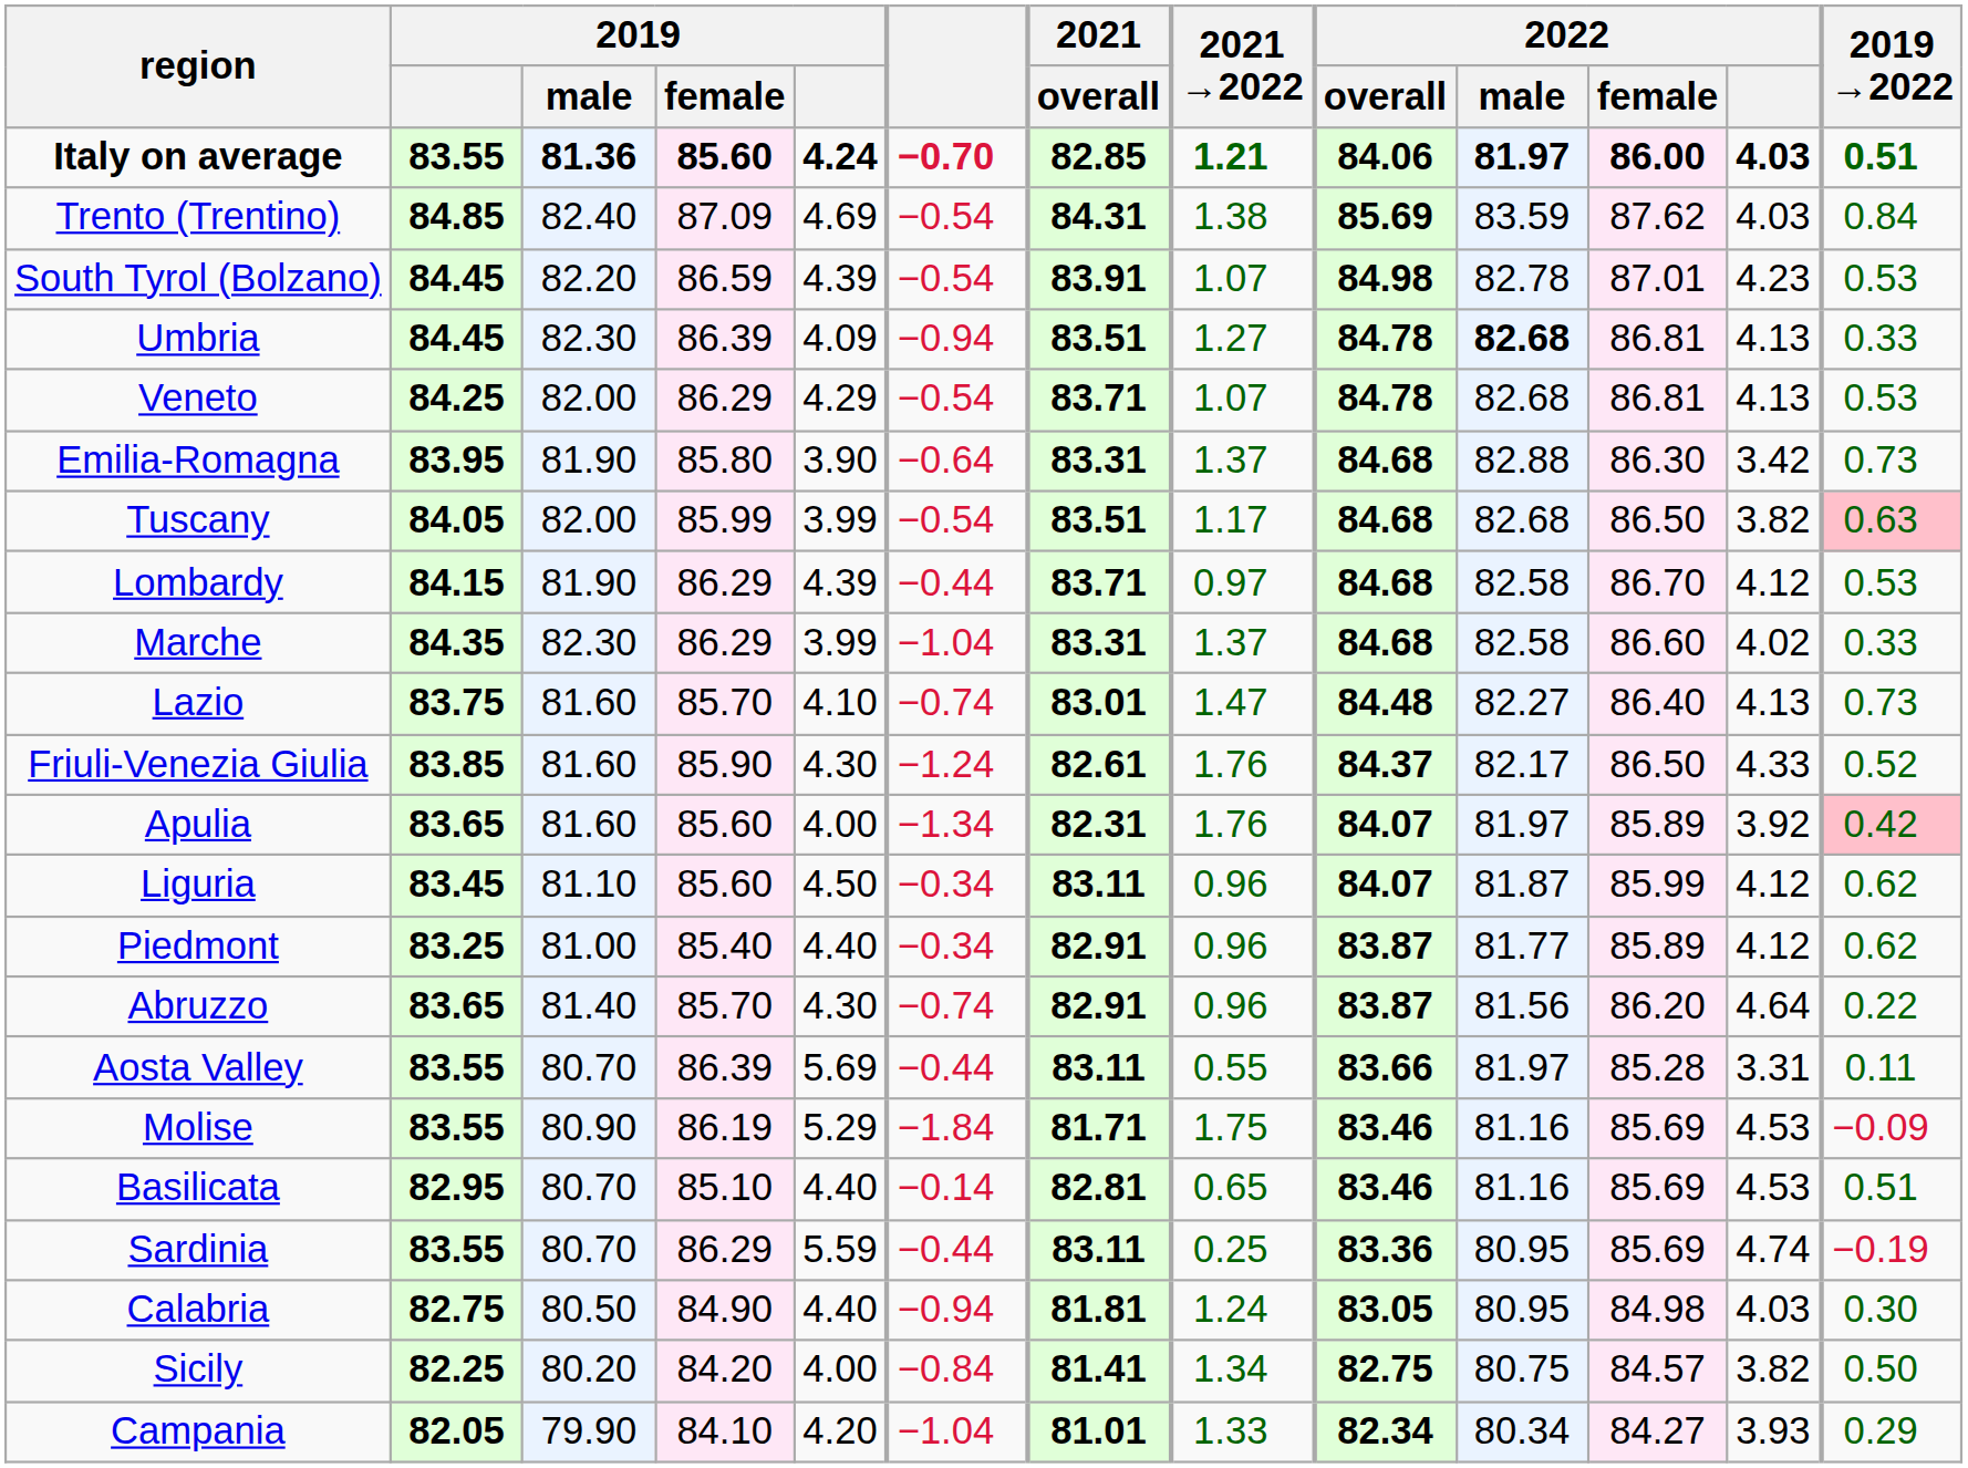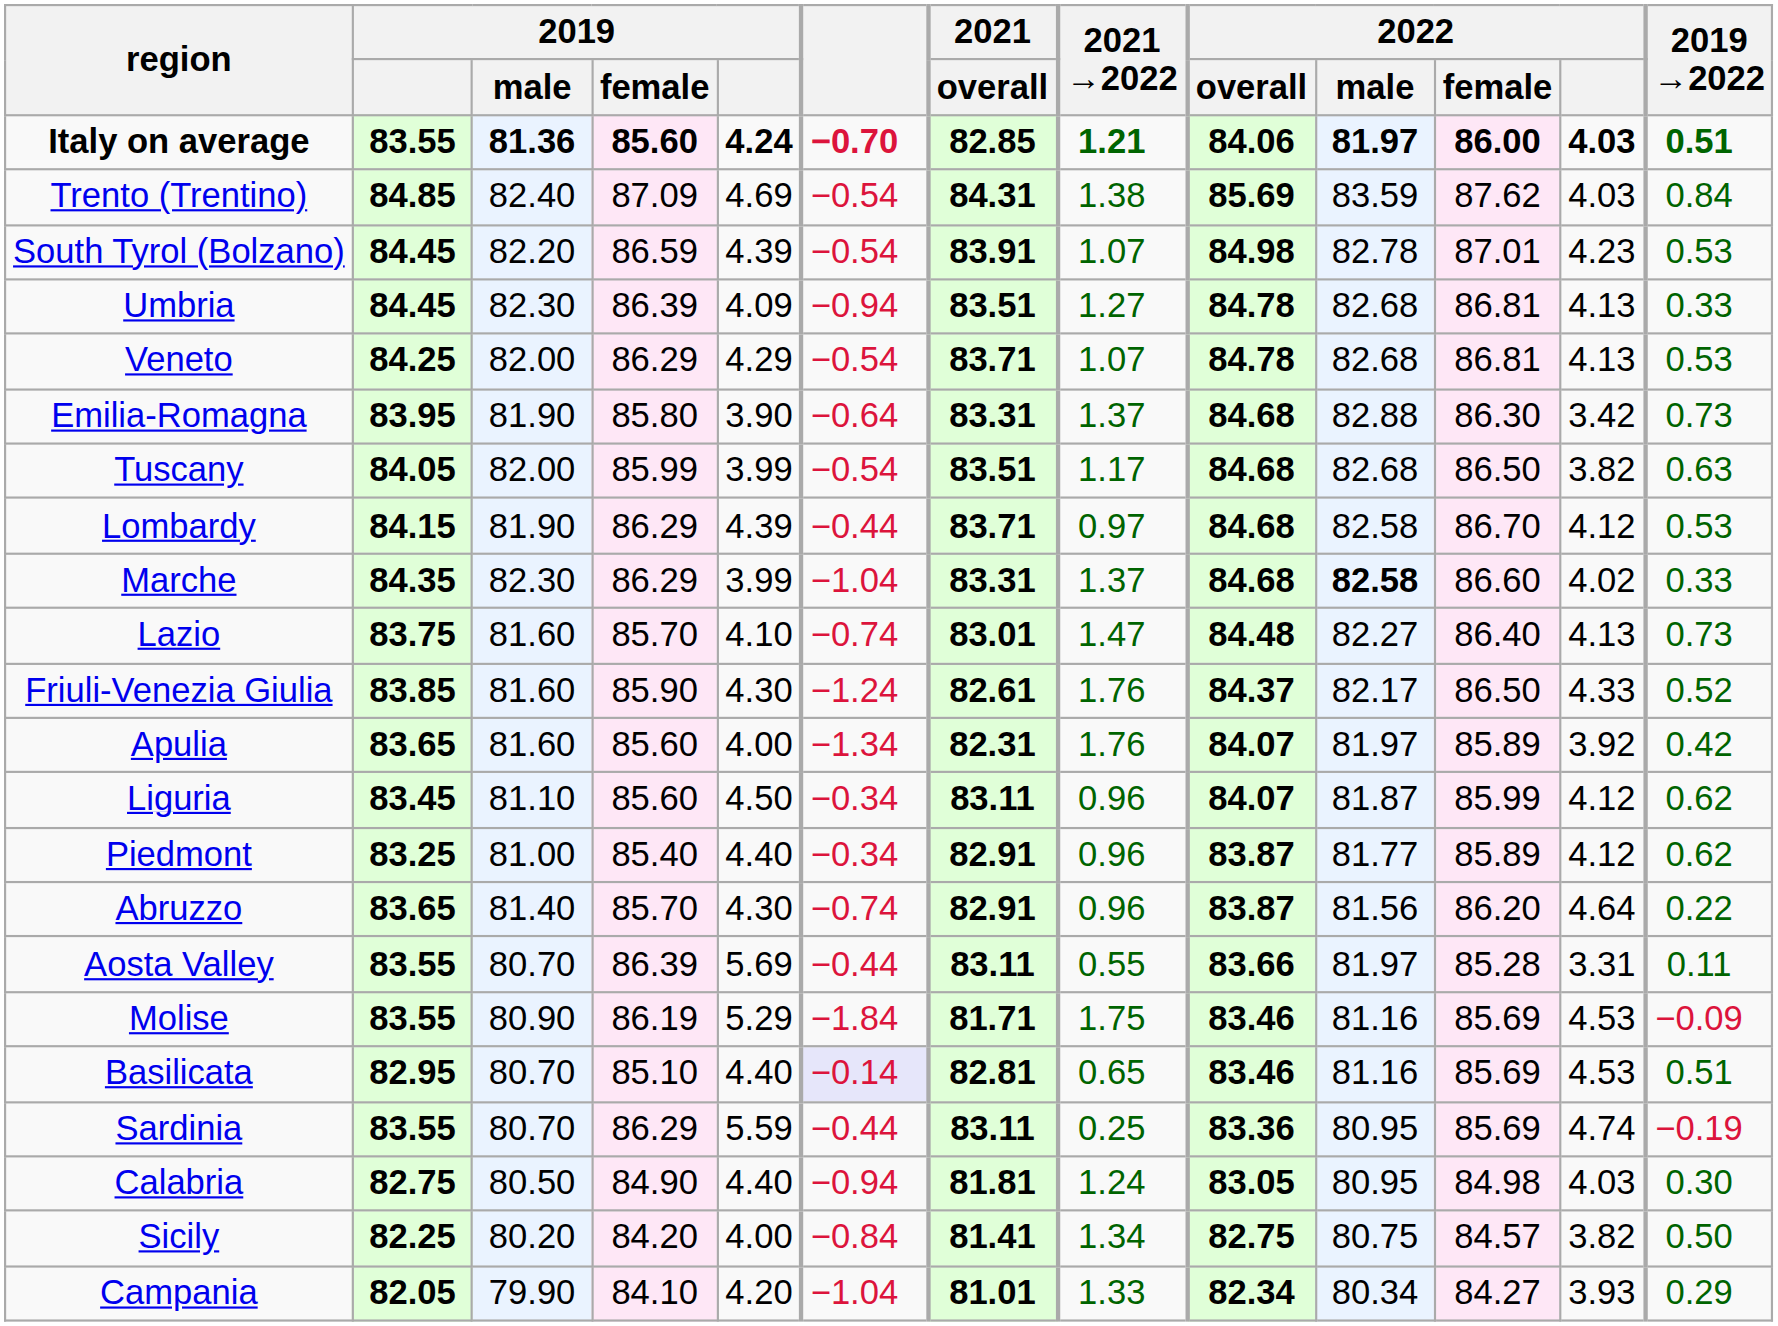Umbria | 2022 / male: bold -> normal
Tuscany | 2019 →2022: pink background -> no background
Marche | 2022 / male: normal -> bold
Apulia | 2019 →2022: pink background -> no background
Basilicata | column 6: no background -> lavender background
